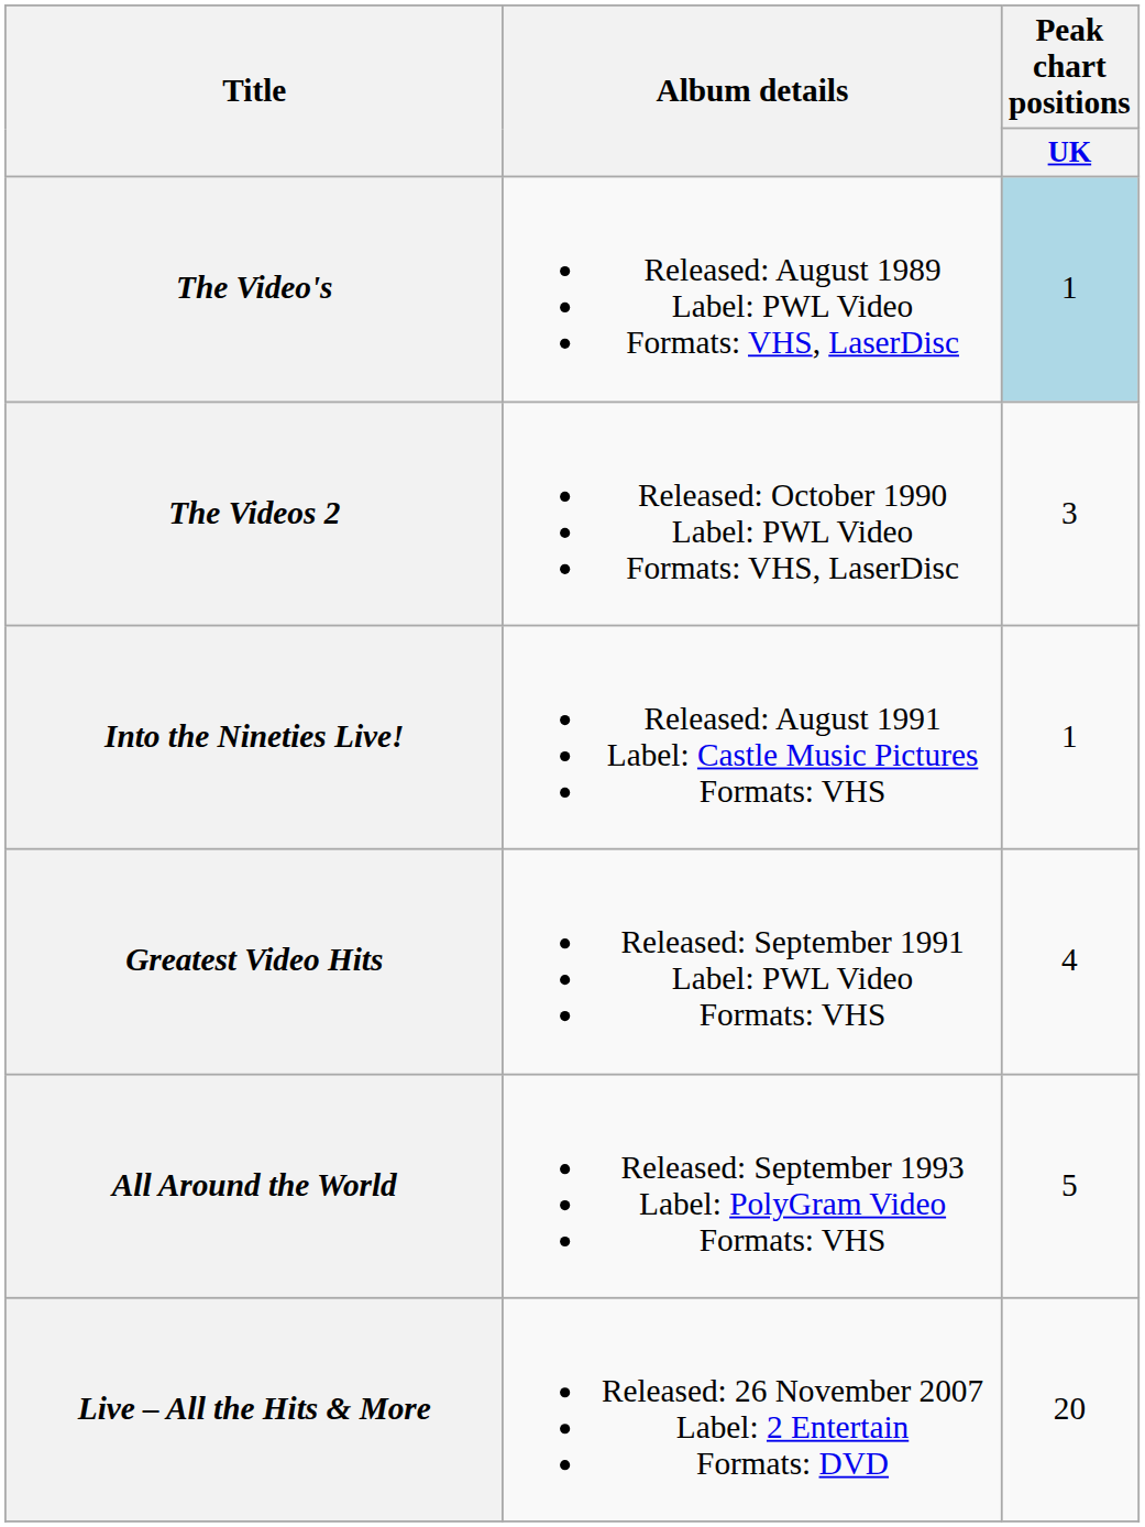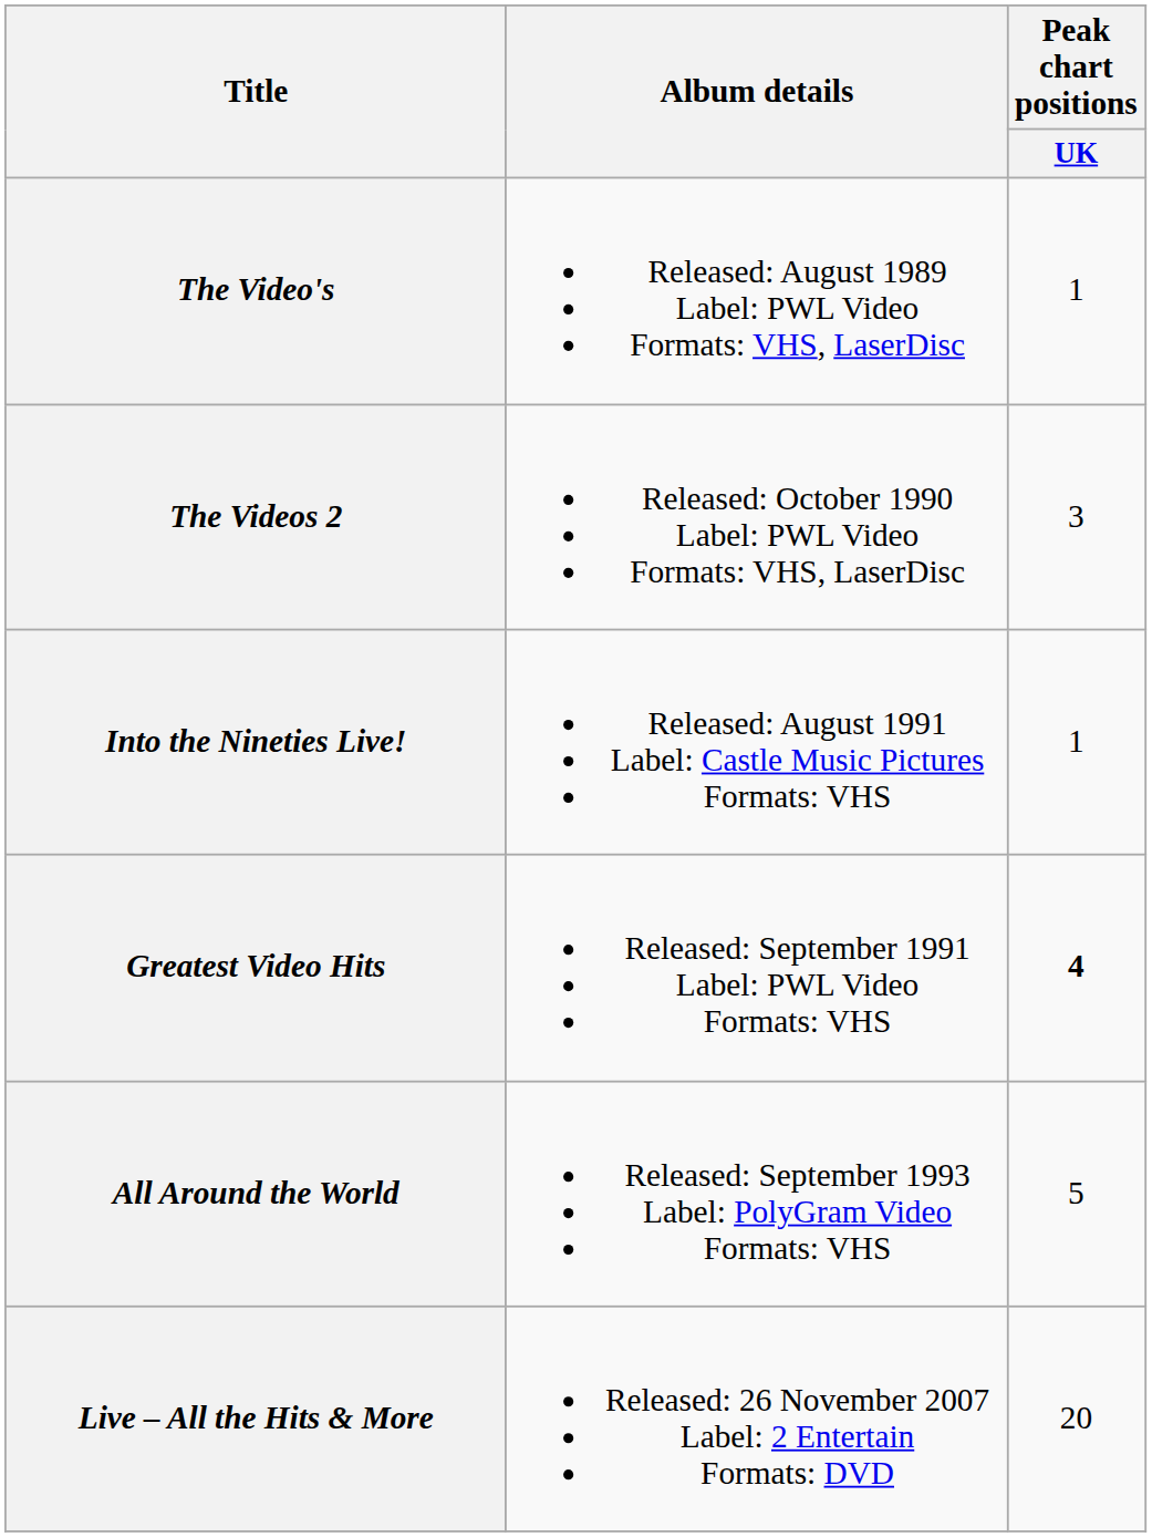The Video's | Peak chart positions / UK: lightblue background -> no background
Greatest Video Hits | Peak chart positions / UK: normal -> bold
